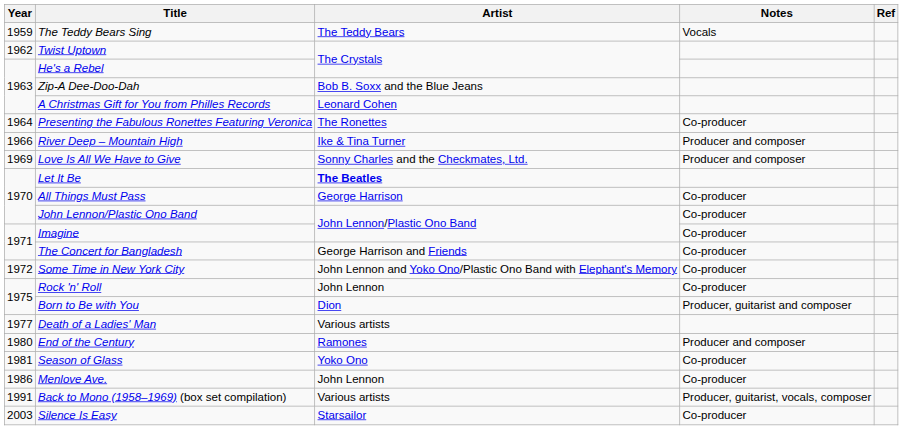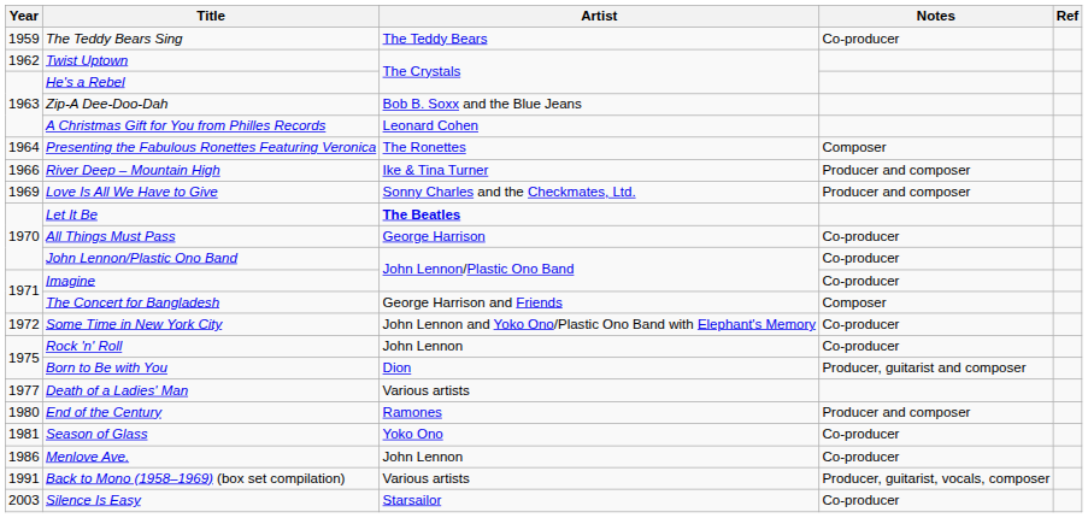The Teddy Bears Sing | Notes: Vocals -> Co-producer
Presenting the Fabulous Ronettes Featuring Veronica | Notes: Co-producer -> Composer
The Concert for Bangladesh | Notes: Co-producer -> Composer
